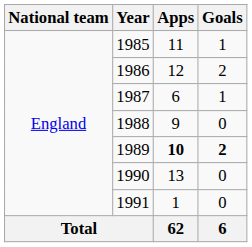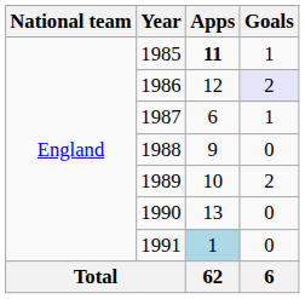1985 | Apps: normal -> bold
1986 | Goals: no background -> lavender background
1989 | Apps: bold -> normal
1989 | Goals: bold -> normal
1991 | Apps: no background -> lightblue background
